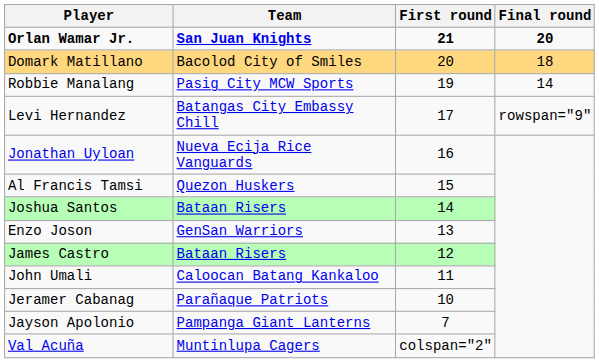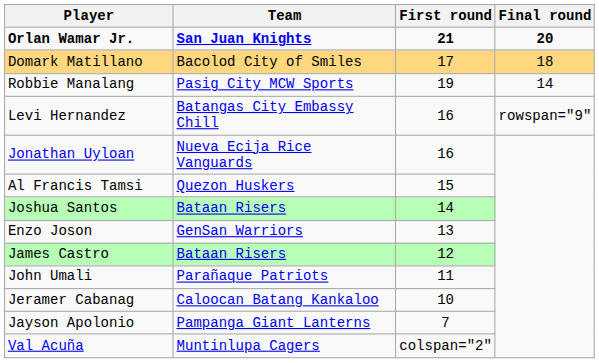Domark Matillano | First round: 20 -> 17
Levi Hernandez | First round: 17 -> 16
John Umali | Team: Caloocan Batang Kankaloo -> Parañaque Patriots
Jeramer Cabanag | Team: Parañaque Patriots -> Caloocan Batang Kankaloo
